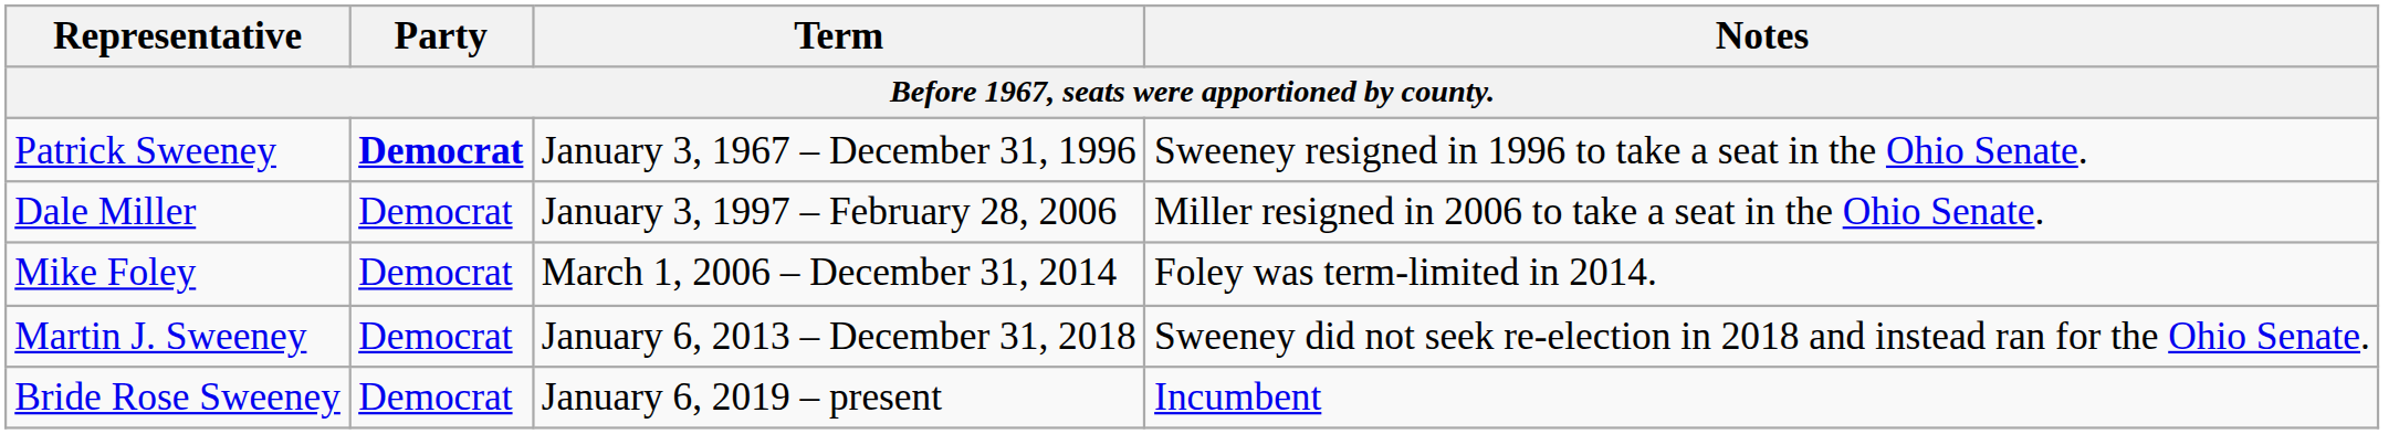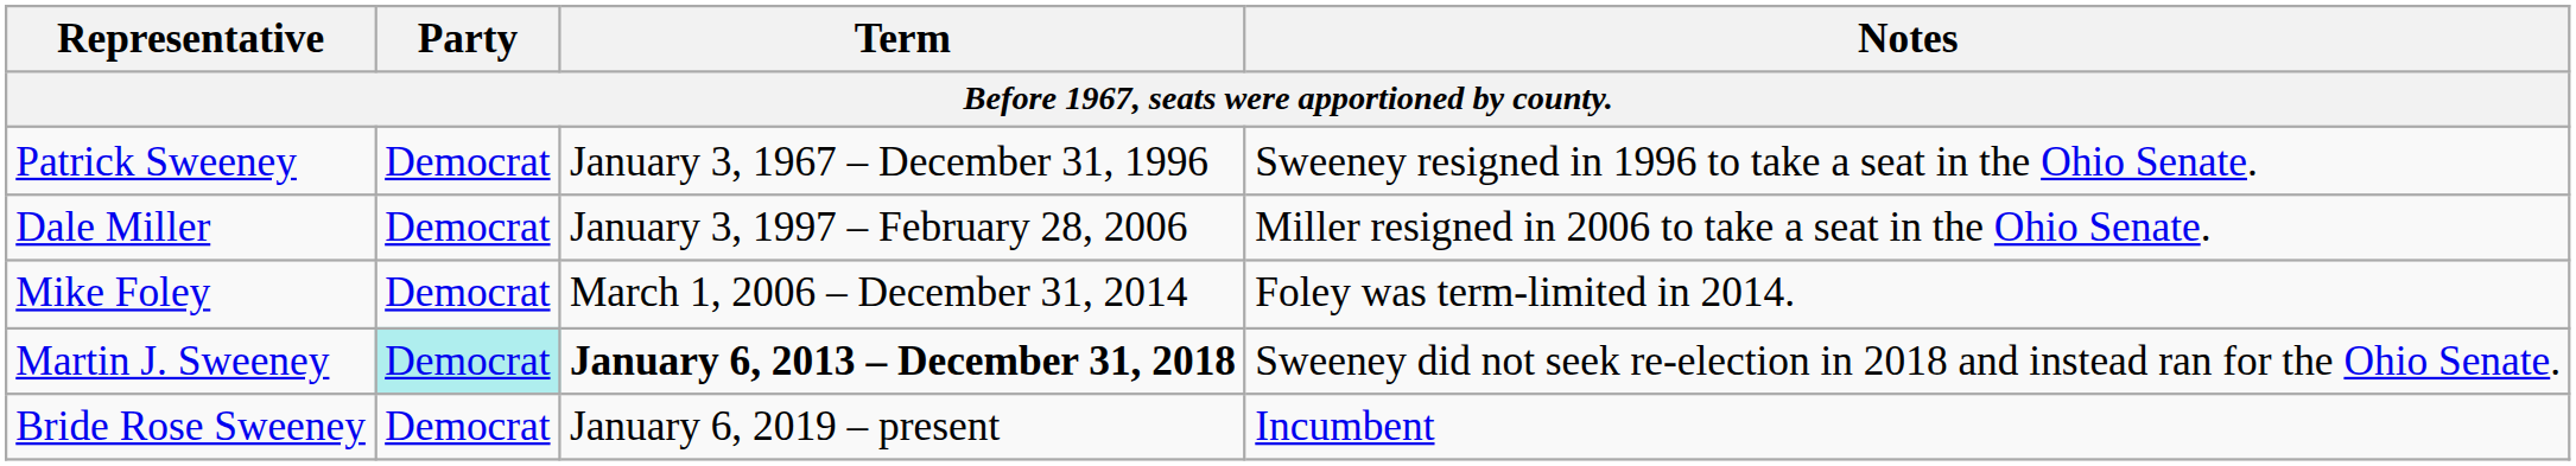Patrick Sweeney | Party: bold -> normal
Martin J. Sweeney | Party: no background -> paleturquoise background
Martin J. Sweeney | Term: normal -> bold
